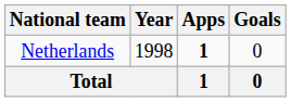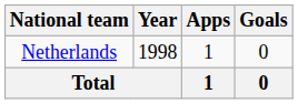Netherlands | Apps: bold -> normal
